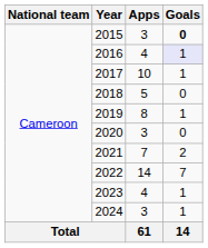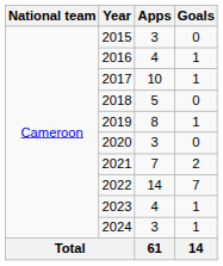2015 | Goals: bold -> normal
2016 | Goals: lavender background -> no background
